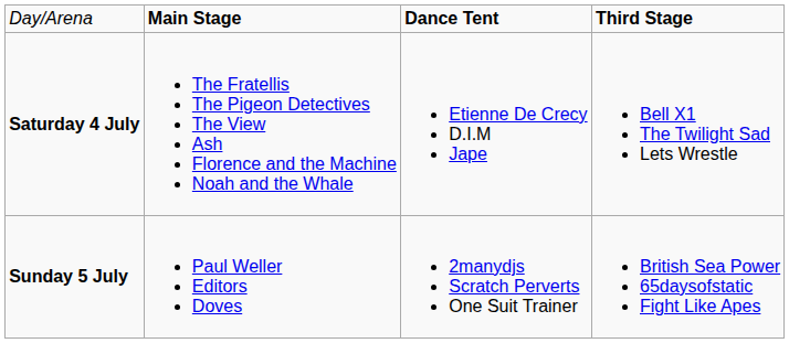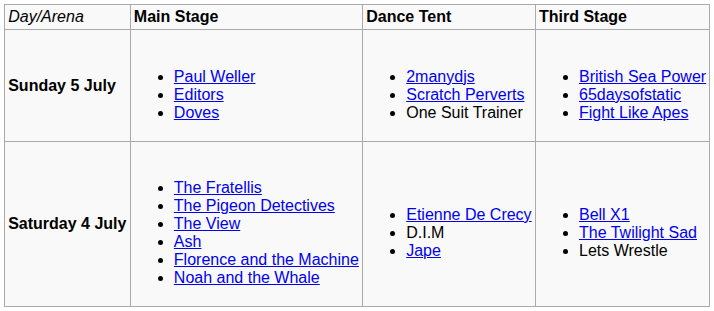rows swapped: Saturday 4 July <-> Sunday 5 July
